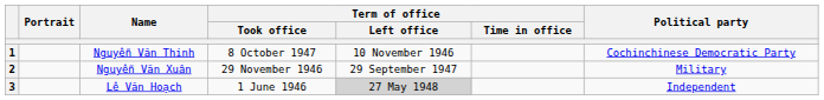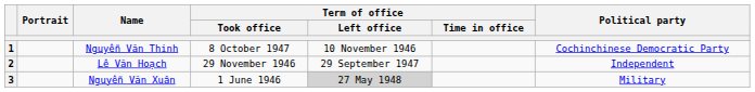2 | Name: Nguyễn Văn Xuân -> Lê Văn Hoạch
2 | Political party: Military -> Independent
3 | Name: Lê Văn Hoạch -> Nguyễn Văn Xuân
3 | Political party: Independent -> Military
